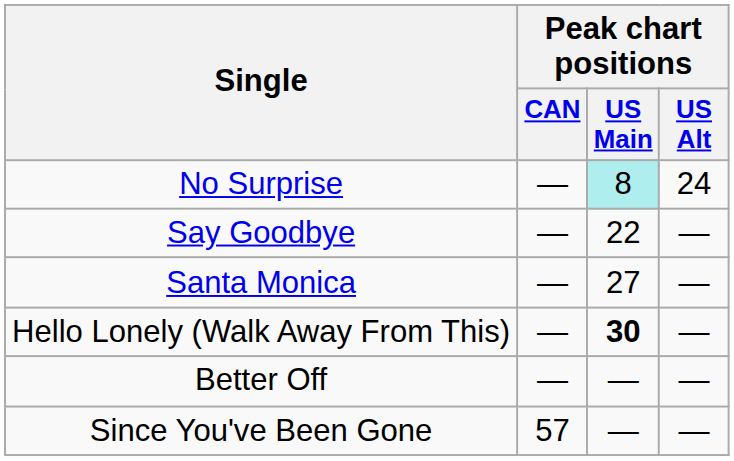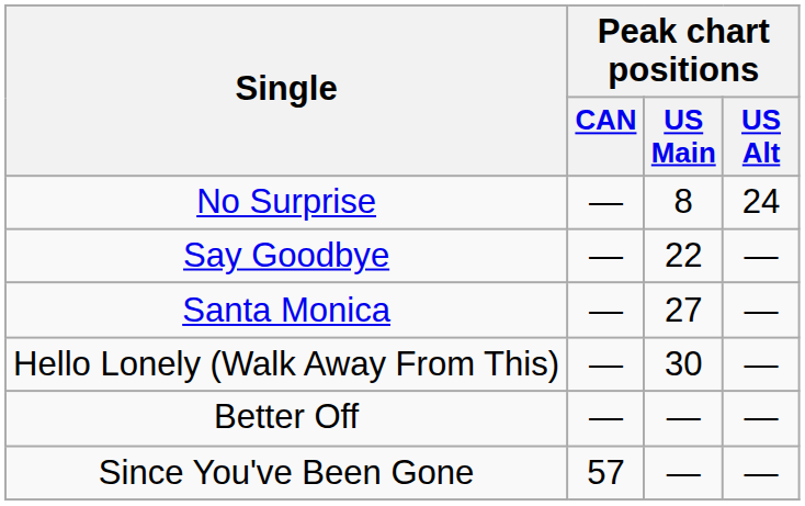No Surprise | Peak chart positions / US Main: paleturquoise background -> no background
Hello Lonely (Walk Away From This) | Peak chart positions / US Main: bold -> normal
